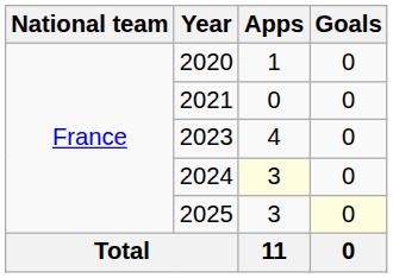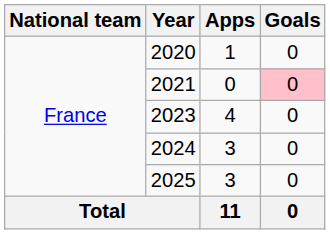2021 | Goals: no background -> pink background
2024 | Apps: lightyellow background -> no background
2025 | Goals: lightyellow background -> no background
